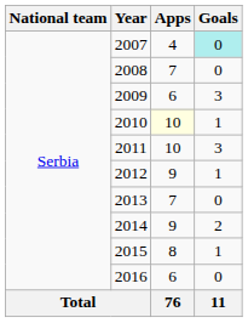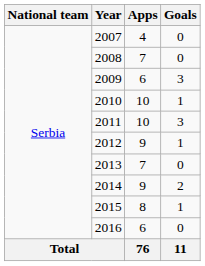2007 | Goals: paleturquoise background -> no background
2010 | Apps: lightyellow background -> no background
